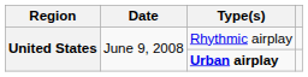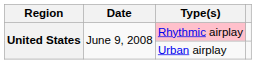Rhythmic airplay | Type(s): no background -> pink background
Urban airplay | Type(s): bold -> normal
